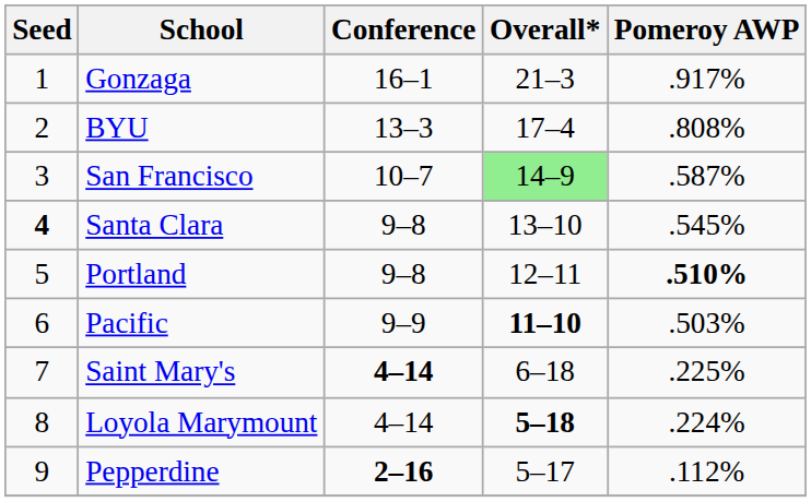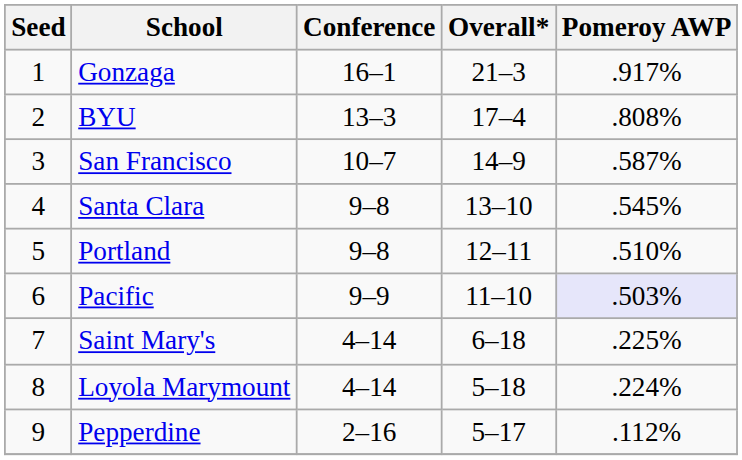San Francisco | Overall*: lightgreen background -> no background
Santa Clara | Seed: bold -> normal
Portland | Pomeroy AWP: bold -> normal
Pacific | Overall*: bold -> normal
Pacific | Pomeroy AWP: no background -> lavender background
Saint Mary's | Conference: bold -> normal
Loyola Marymount | Overall*: bold -> normal
Pepperdine | Conference: bold -> normal
